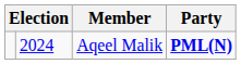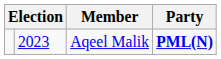Aqeel Malik | column 2: 2024 -> 2023
